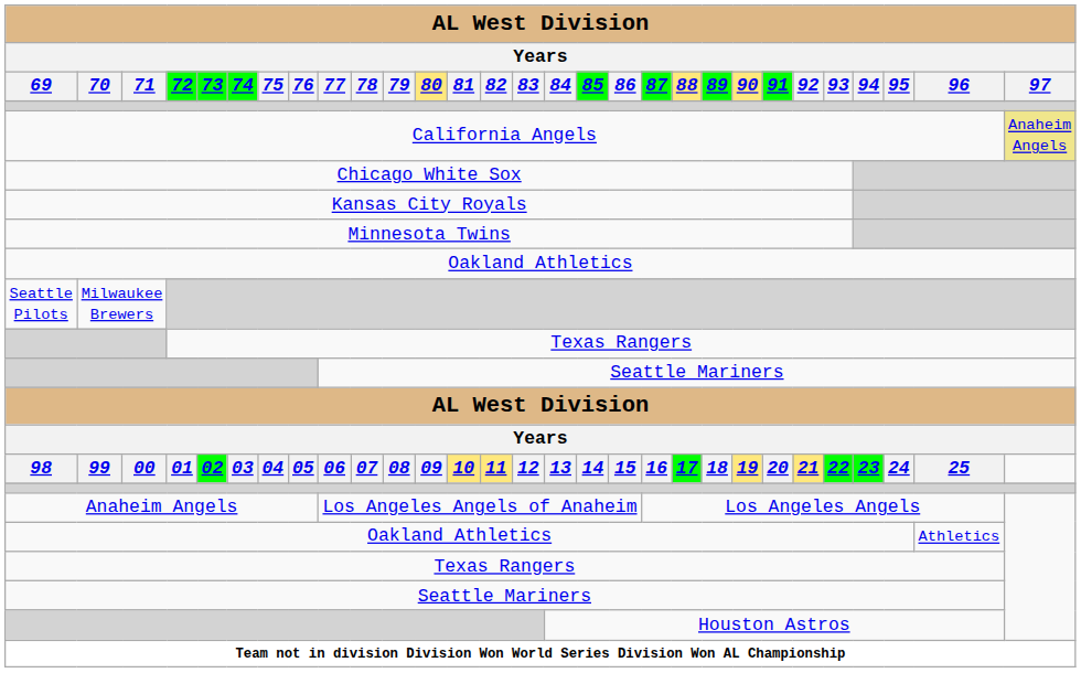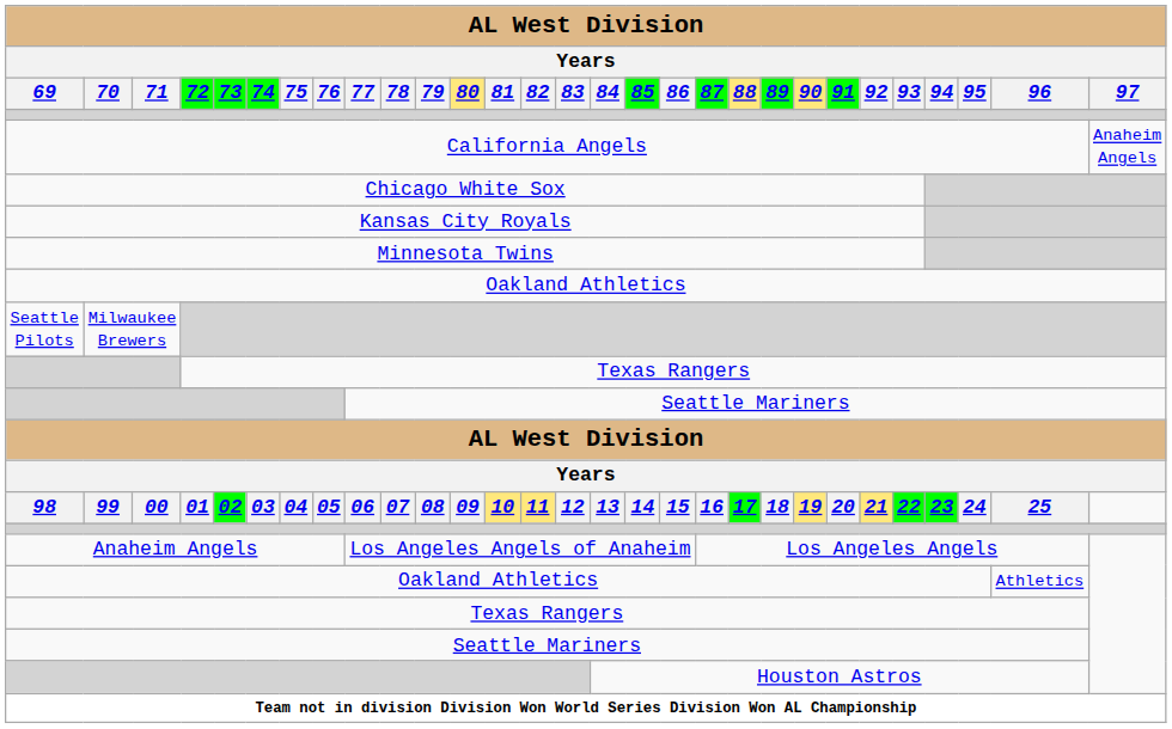California Angels | 97: khaki background -> no background
